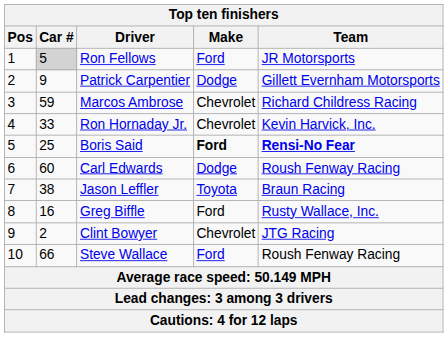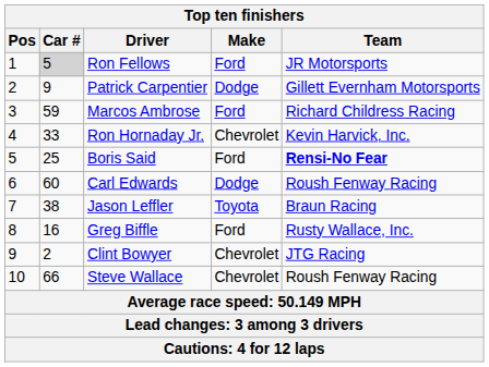Marcos Ambrose | Make: Chevrolet -> Ford
Boris Said | Make: bold -> normal
Steve Wallace | Make: Ford -> Chevrolet
